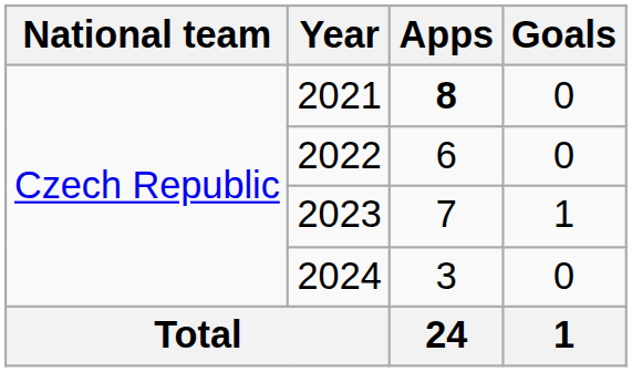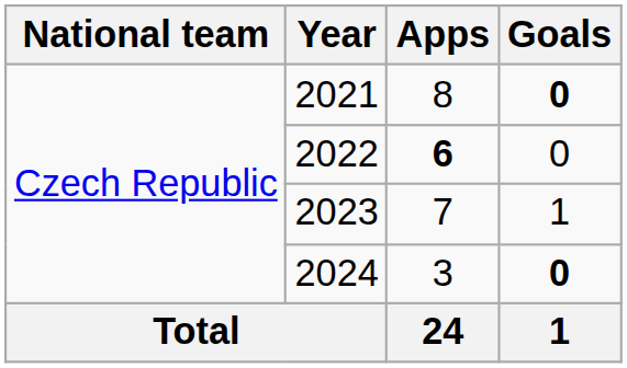2021 | Apps: bold -> normal
2021 | Goals: normal -> bold
2022 | Apps: normal -> bold
2024 | Goals: normal -> bold
